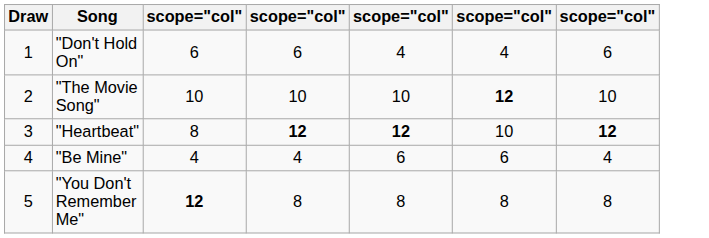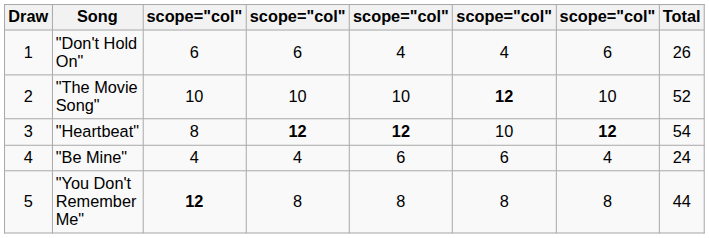+ column: Total | 26 | 52 | 54 | 24 | 44
